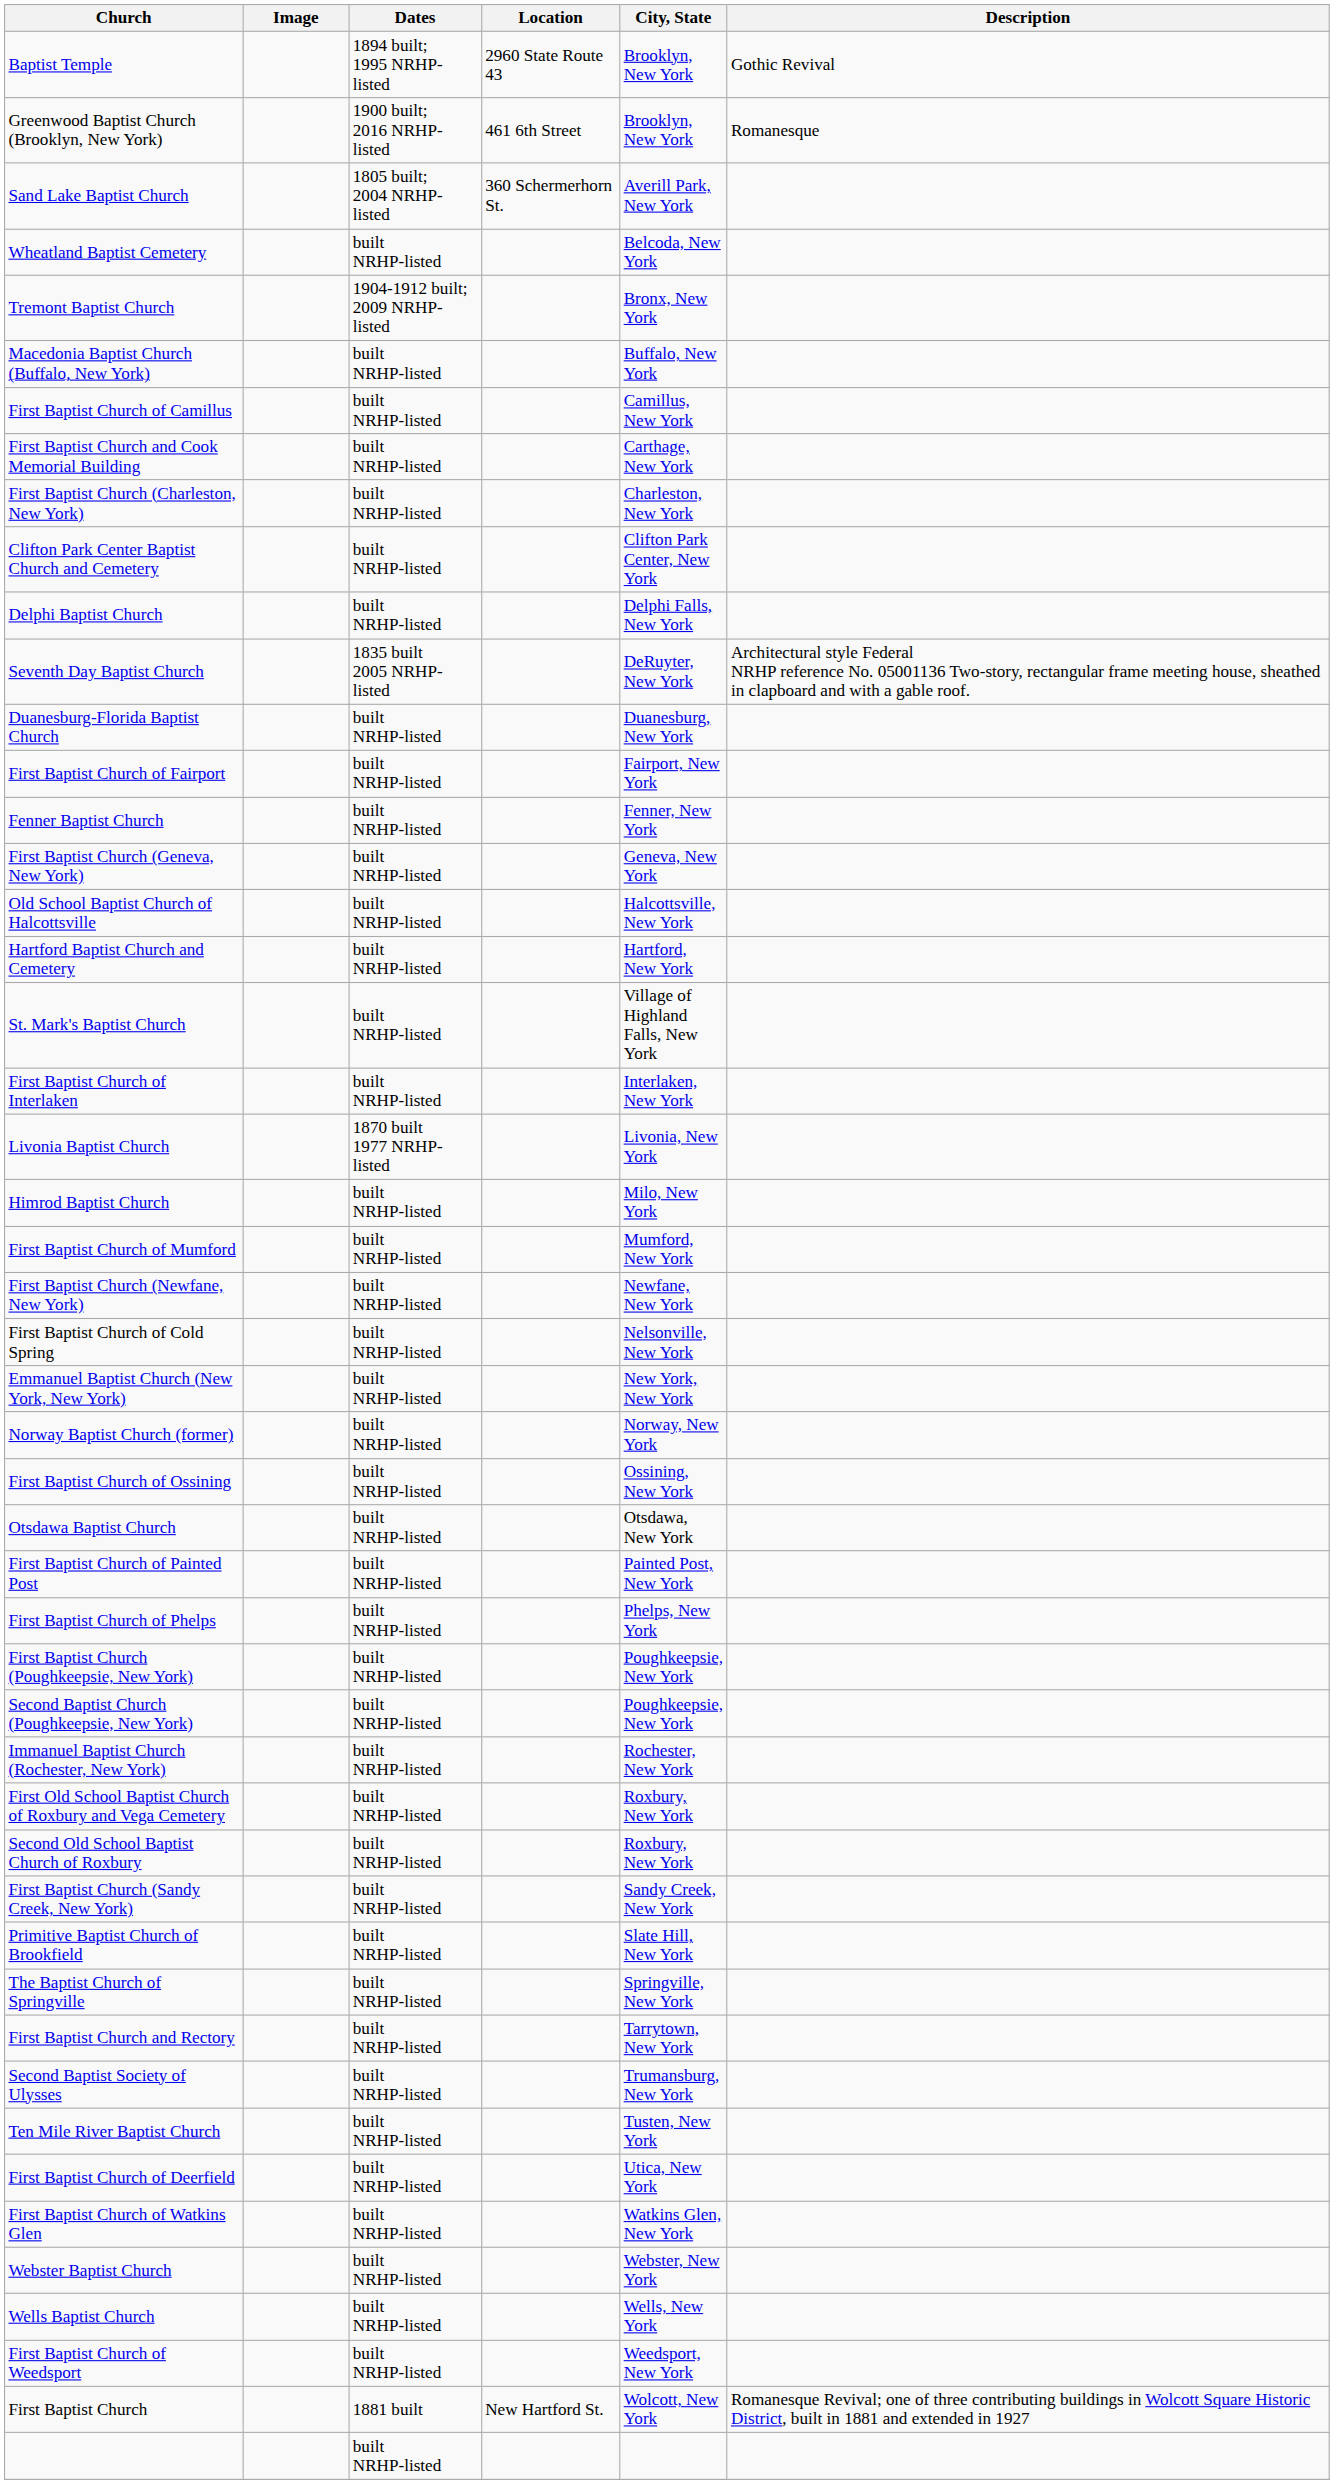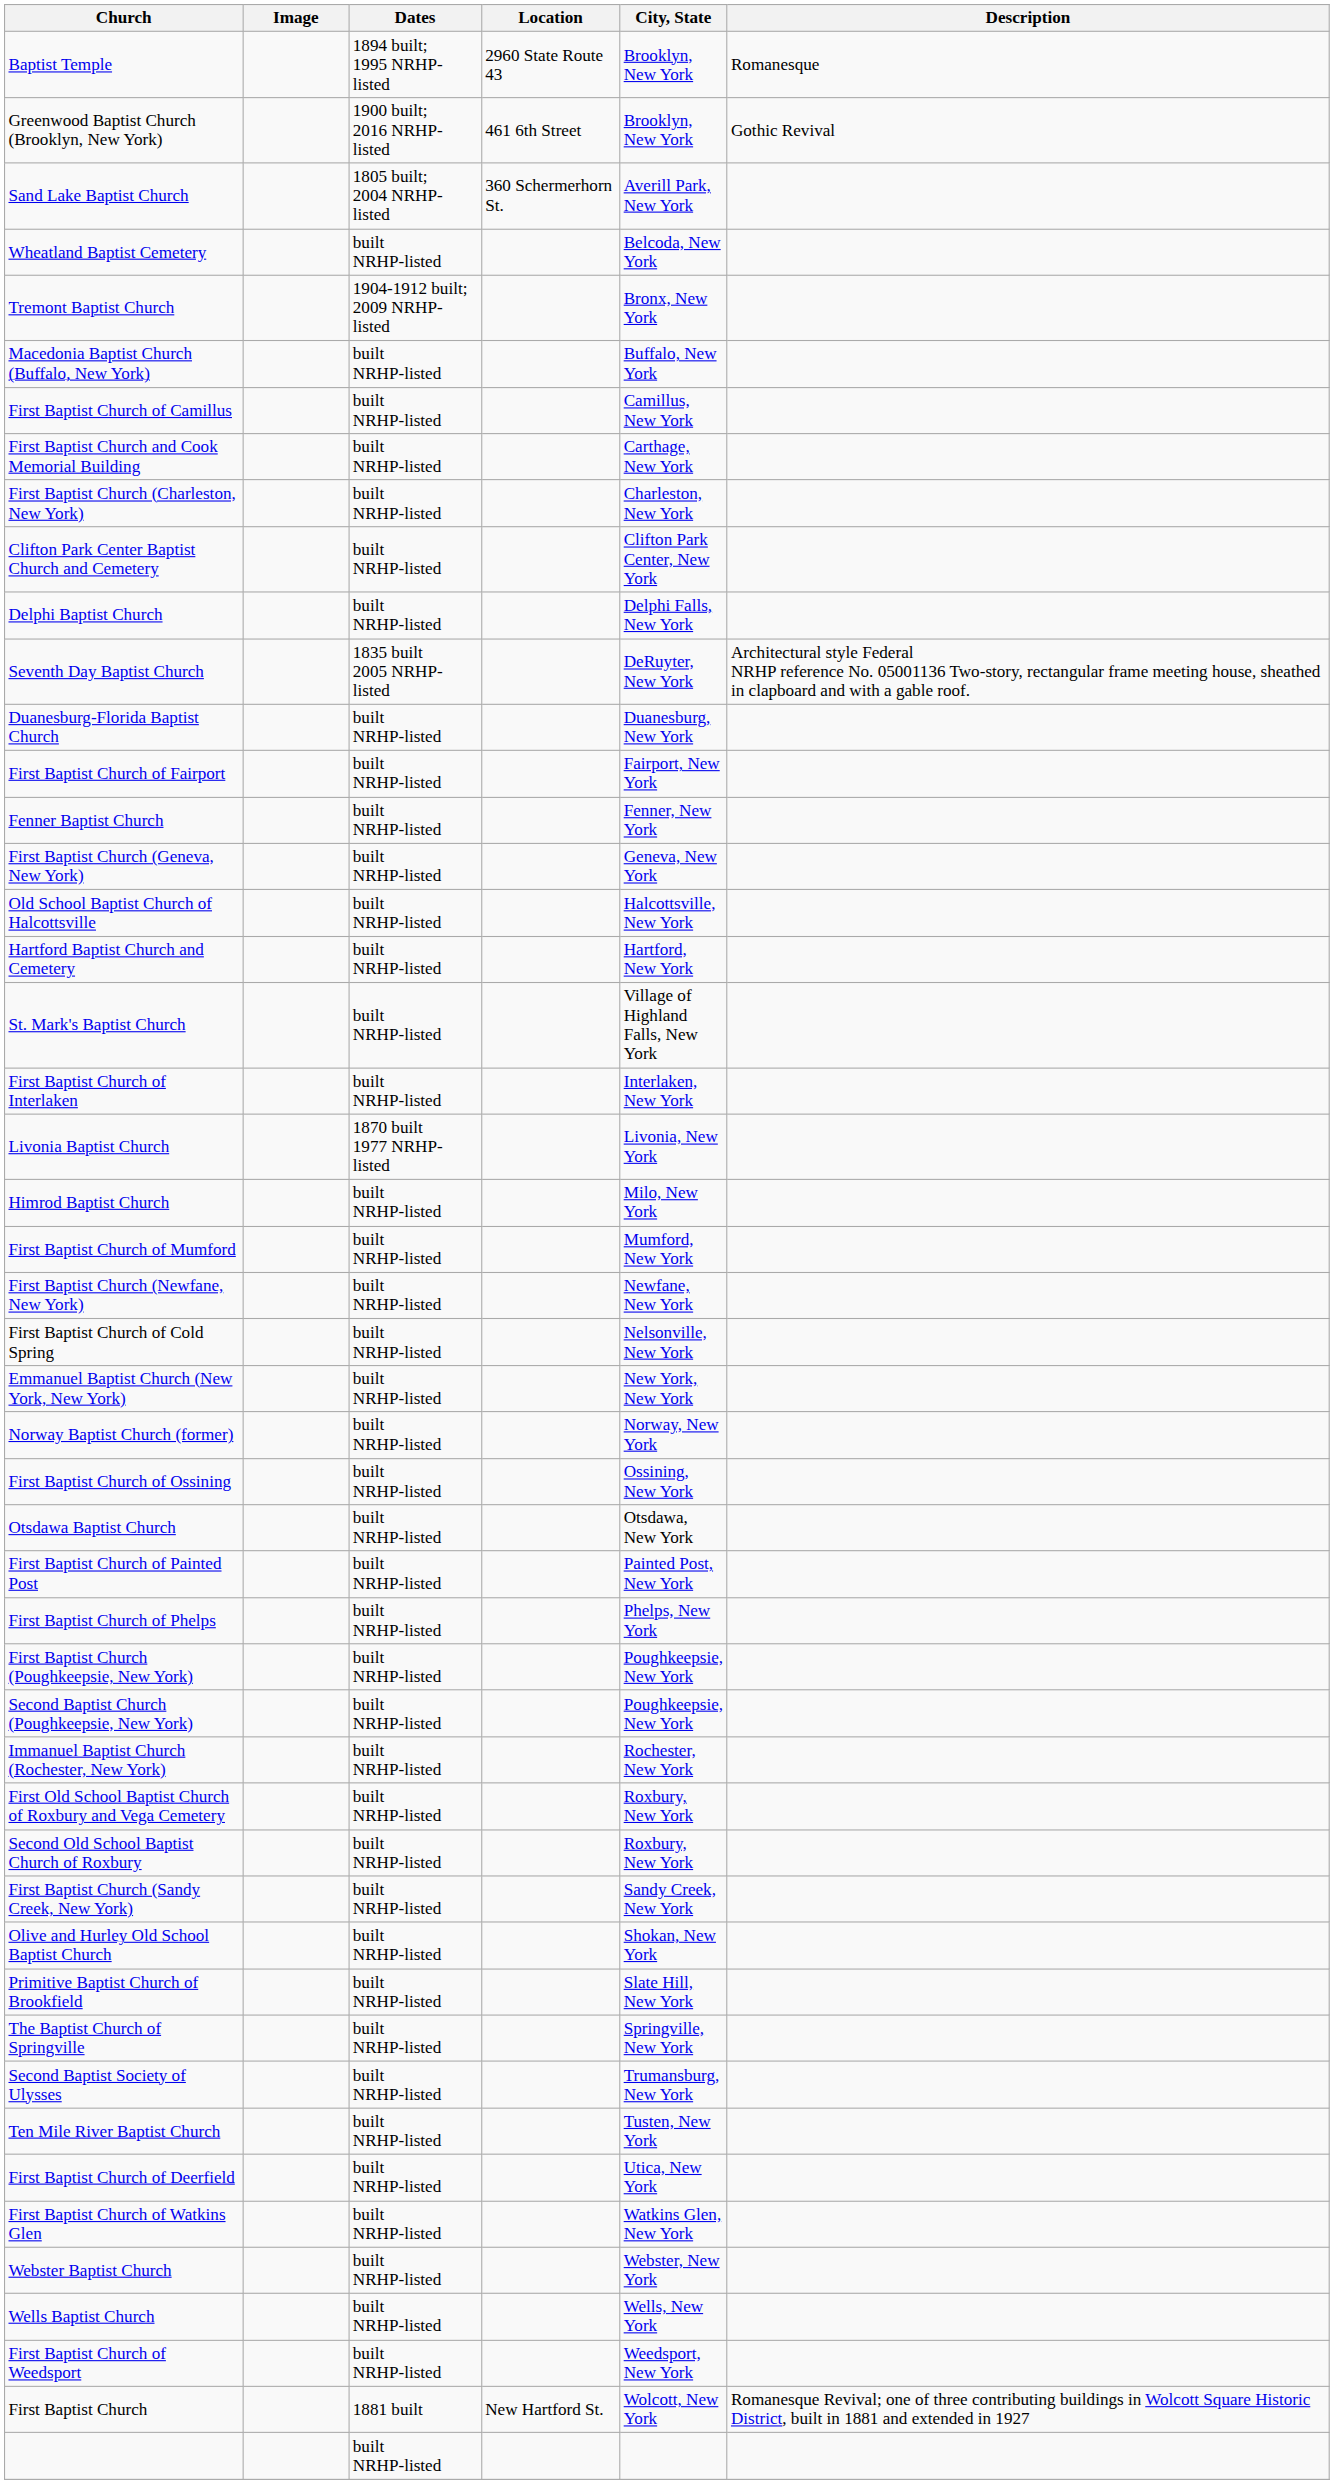Baptist Temple | Description: Gothic Revival -> Romanesque
Greenwood Baptist Church (Brooklyn, New York) | Description: Romanesque -> Gothic Revival
+ row: Olive and Hurley Old School Baptist Church | built NRHP-listed | Shokan, New York
- row: First Baptist Church and Rectory | built NRHP-listed | Tarrytown, New York
